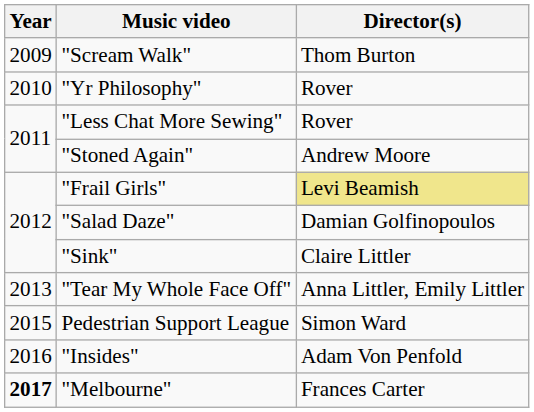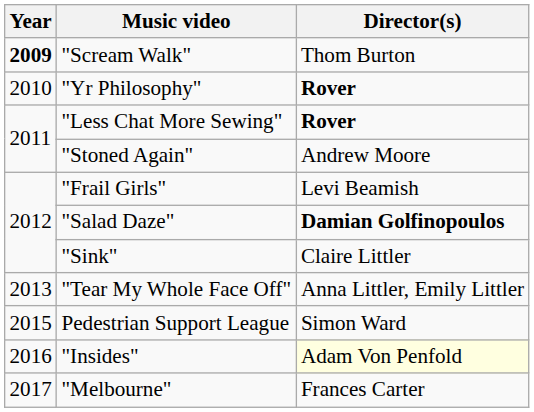"Scream Walk" | Year: normal -> bold
"Yr Philosophy" | Director(s): normal -> bold
"Less Chat More Sewing" | Director(s): normal -> bold
"Frail Girls" | Director(s): khaki background -> no background
"Salad Daze" | Director(s): normal -> bold
"Insides" | Director(s): no background -> lightyellow background
"Melbourne" | Year: bold -> normal
